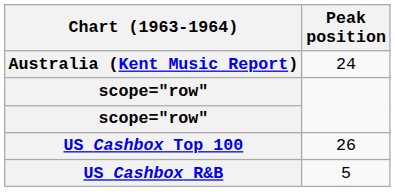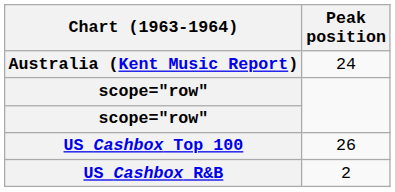US Cashbox R&B | Peak position: 5 -> 2
